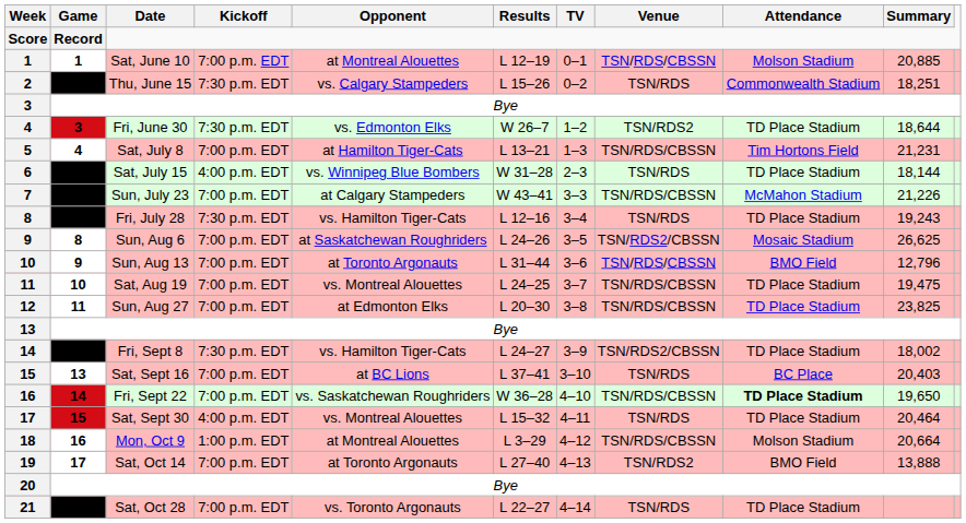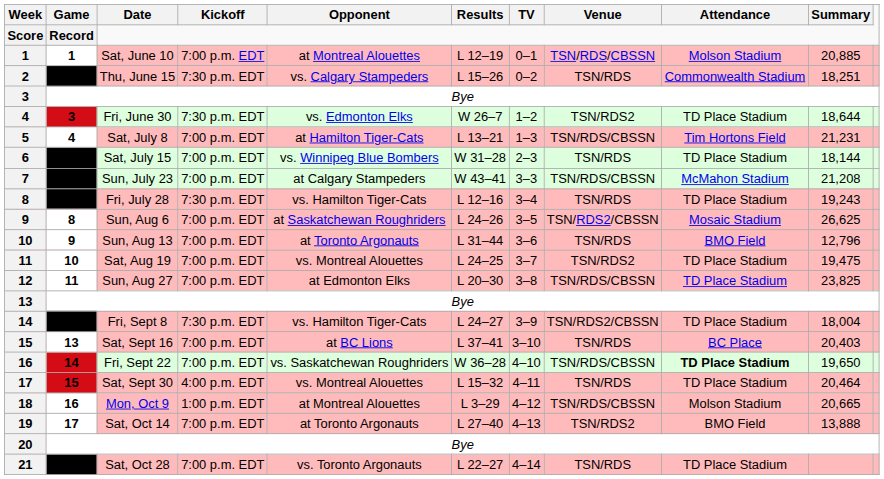Sat, July 15 | Kickoff: 4:00 p.m. EDT -> 7:00 p.m. EDT
Sun, July 23 | Summary: 21,226 -> 21,208
Sun, Aug 13 | Venue: TSN/RDS/CBSSN -> TSN/RDS
Sat, Aug 19 | Venue: TSN/RDS/CBSSN -> TSN/RDS2
Fri, Sept 8 | Summary: 18,002 -> 18,004
Mon, Oct 9 | Summary: 20,664 -> 20,665
